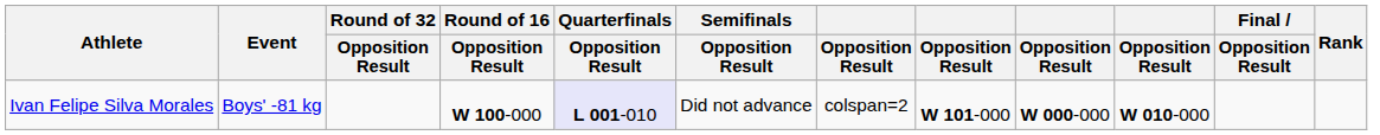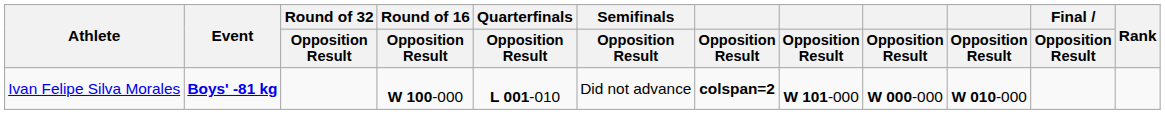Ivan Felipe Silva Morales | Event: normal -> bold
Ivan Felipe Silva Morales | Quarterfinals / Opposition Result: lavender background -> no background
Ivan Felipe Silva Morales | column 7: normal -> bold
